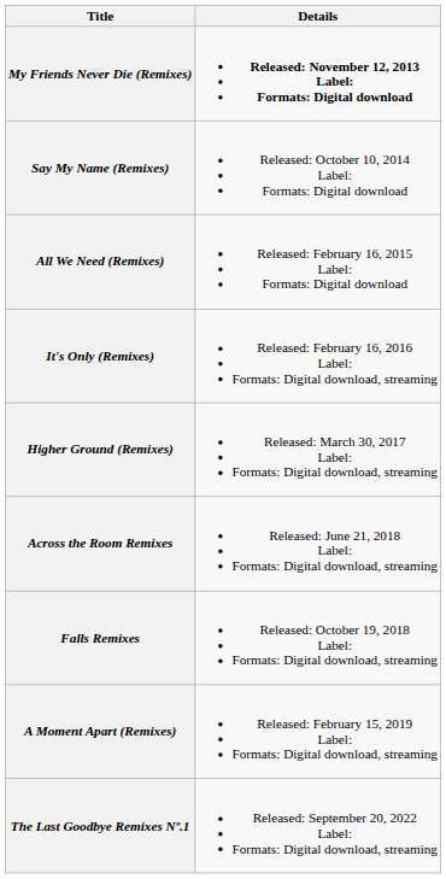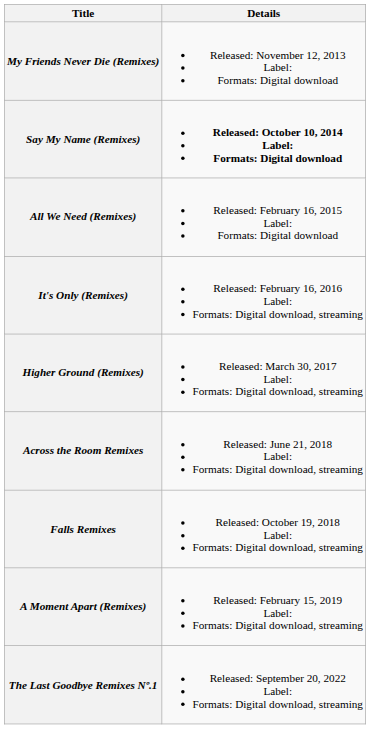My Friends Never Die (Remixes) | Details: bold -> normal
Say My Name (Remixes) | Details: normal -> bold
